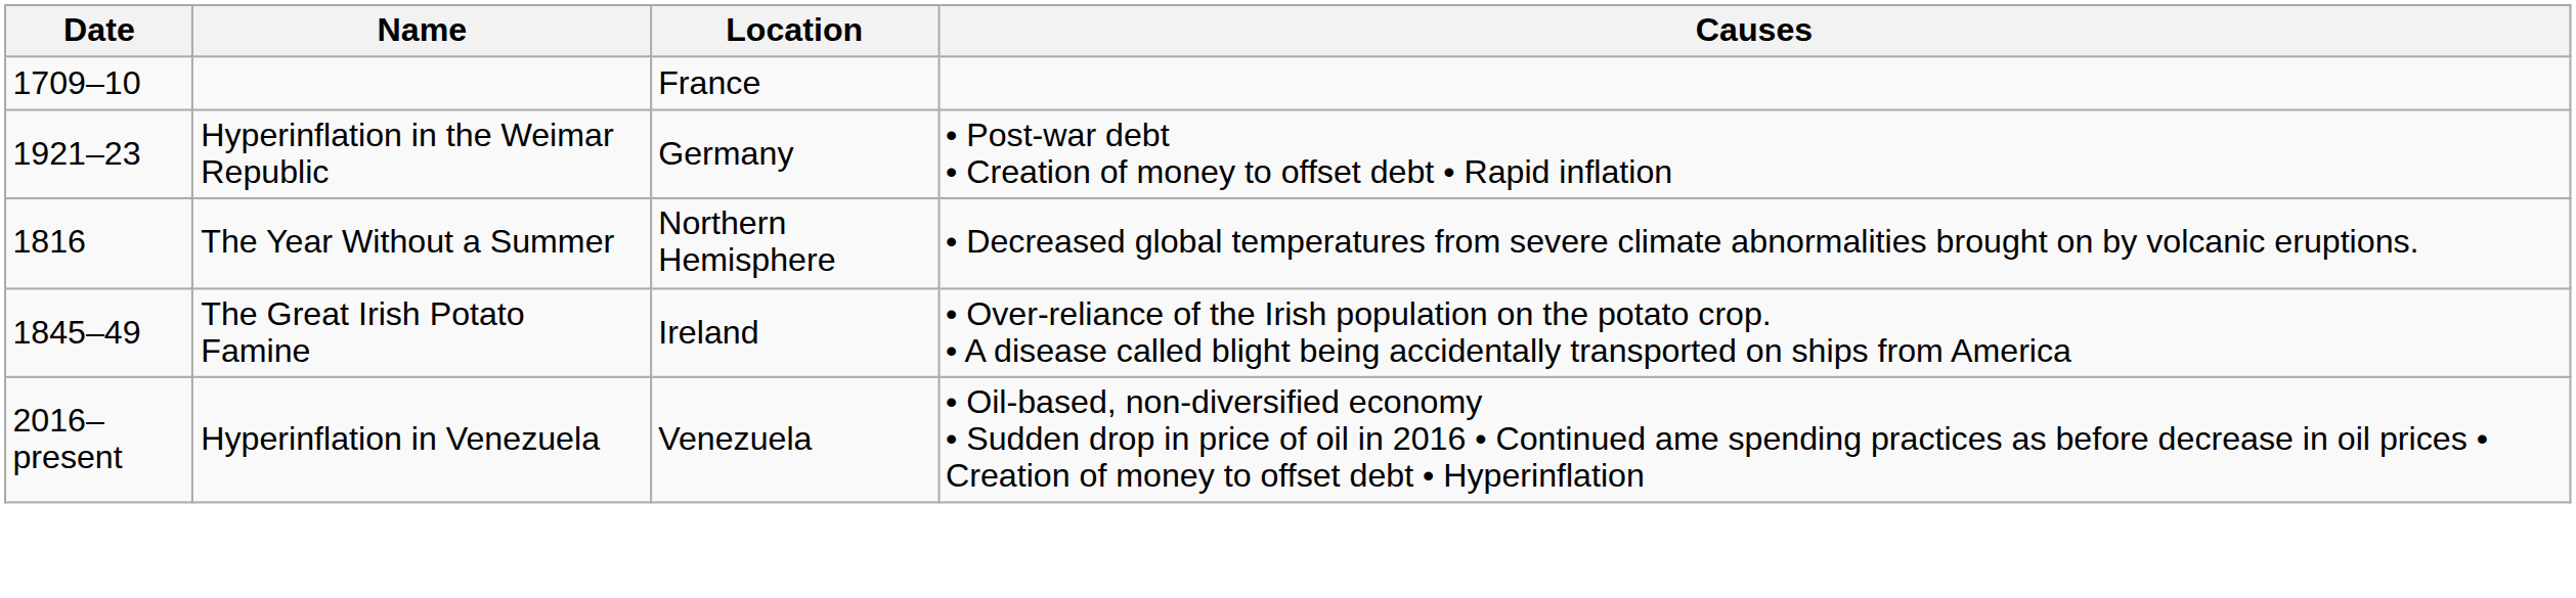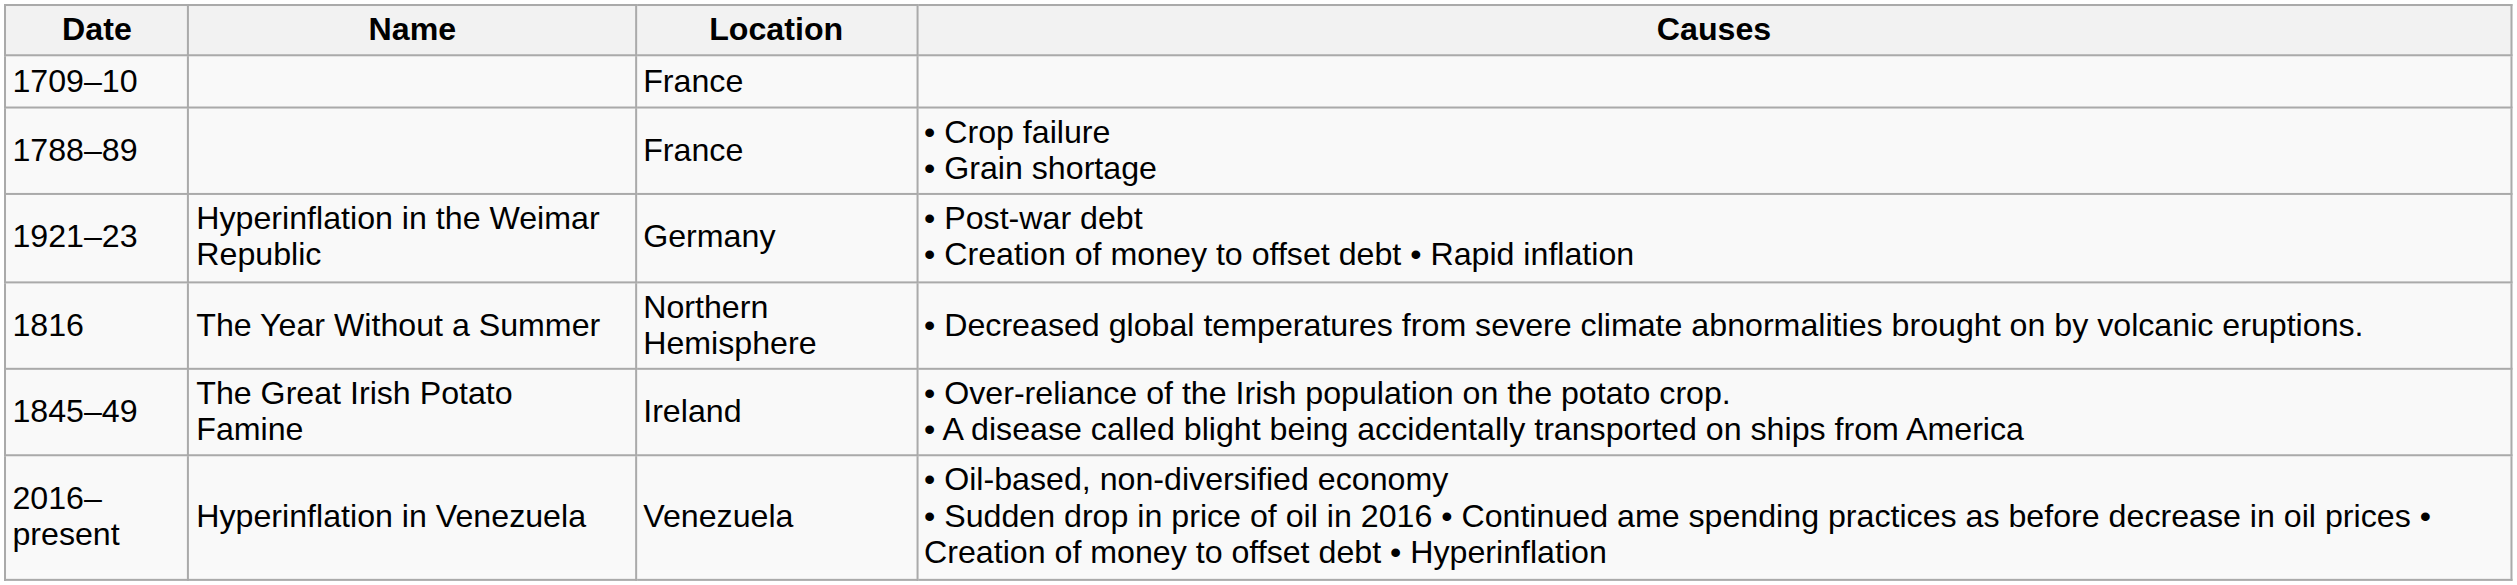+ row: 1788–89 | France | • Crop failure • Grain shortage
